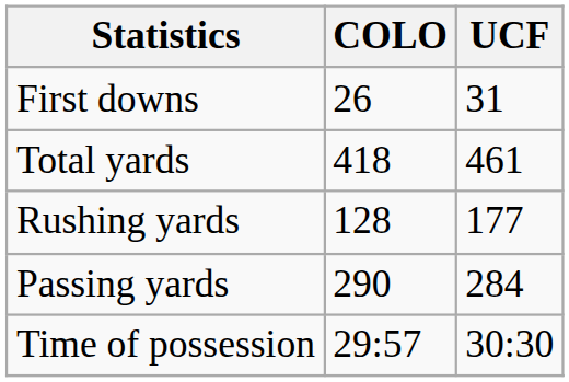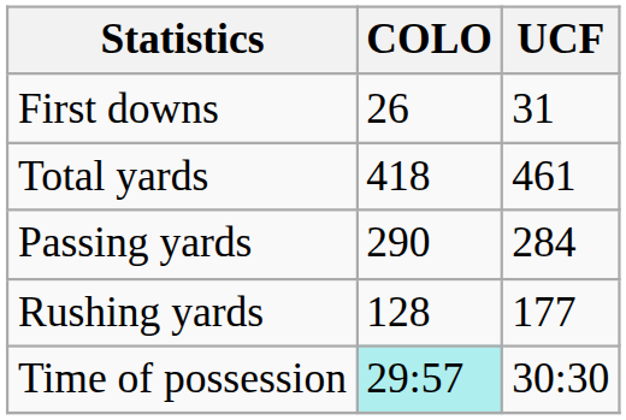rows swapped: Rushing yards <-> Passing yards
Time of possession | COLO: no background -> paleturquoise background
